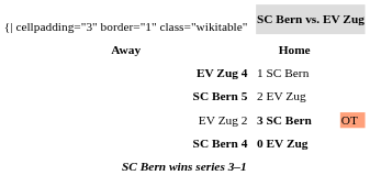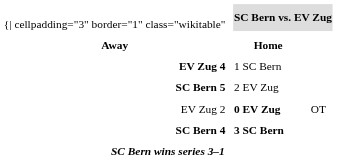EV Zug 2 | column 2: 3 SC Bern -> 0 EV Zug
EV Zug 2 | column 3: lightsalmon background -> no background
SC Bern 4 | column 2: 0 EV Zug -> 3 SC Bern
